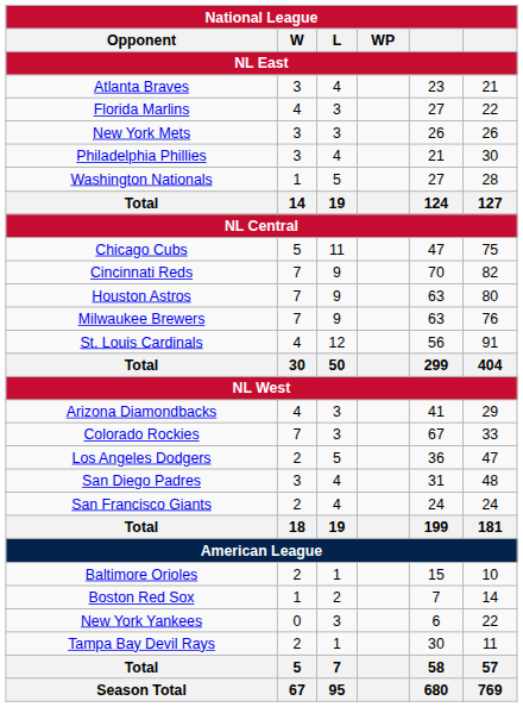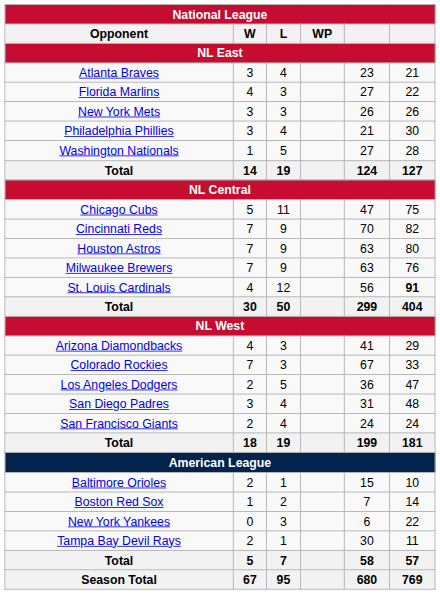St. Louis Cardinals | column 6: normal -> bold
